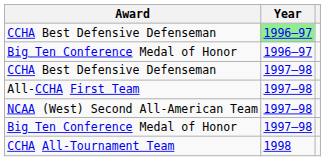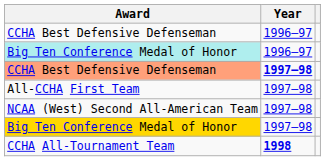CCHA Best Defensive Defenseman / 1996–97 | Year: lightgreen background -> no background
Big Ten Conference Medal of Honor / 1996–97 | Award: no background -> paleturquoise background
CCHA Best Defensive Defenseman / 1997–98 | Award: no background -> lightsalmon background
CCHA Best Defensive Defenseman / 1997–98 | Year: normal -> bold
Big Ten Conference Medal of Honor / 1997–98 | Award: no background -> gold background
CCHA All-Tournament Team | Year: normal -> bold
